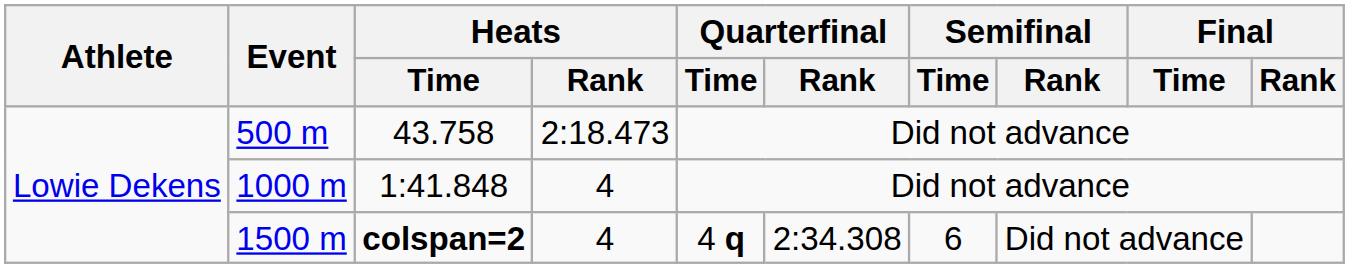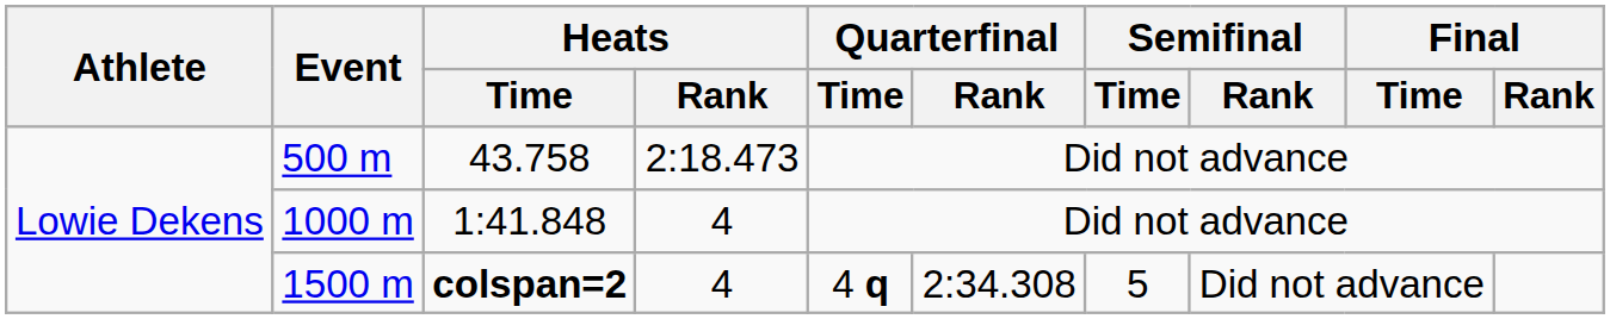1500 m | Semifinal / Time: 6 -> 5
